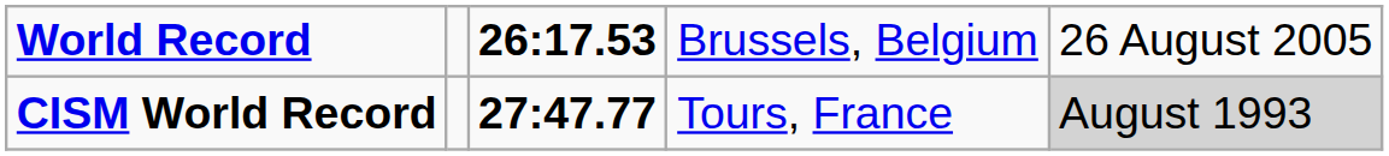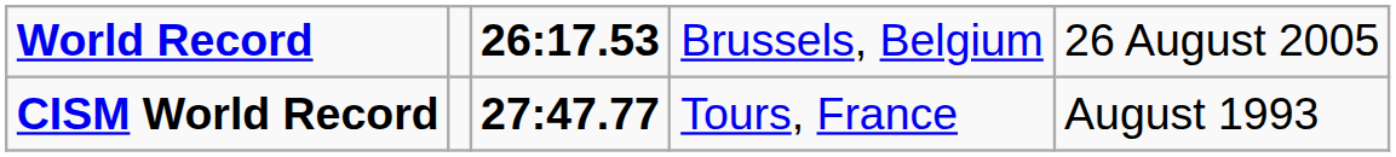CISM World Record | column 5: lightgrey background -> no background
